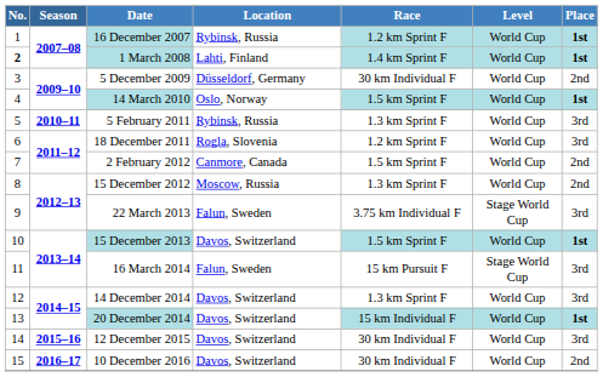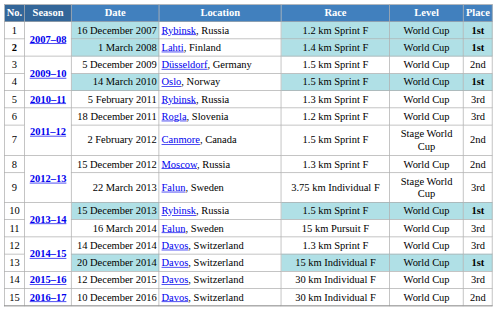5 December 2009 | Race: 30 km Individual F -> 1.5 km Sprint F
2 February 2012 | Level: World Cup -> Stage World Cup
15 December 2013 | Location: Davos, Switzerland -> Rybinsk, Russia
16 March 2014 | Level: Stage World Cup -> World Cup
